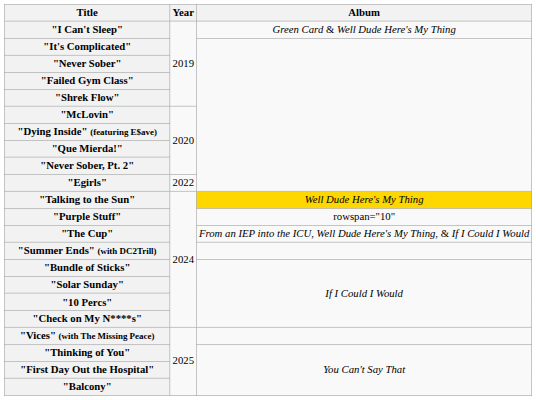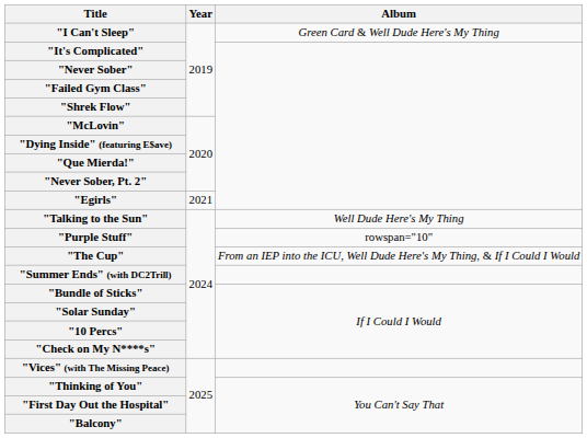"Egirls" | Year: 2022 -> 2021
"Talking to the Sun" | Album: gold background -> no background
